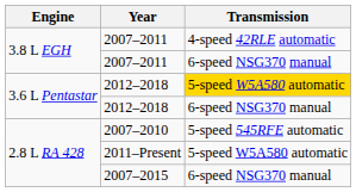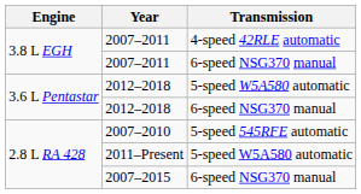2012–2018 / 5-speed W5A580 automatic | Transmission: gold background -> no background
